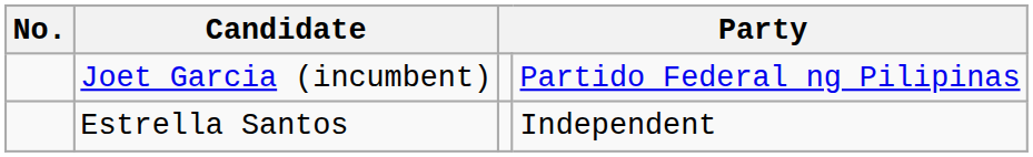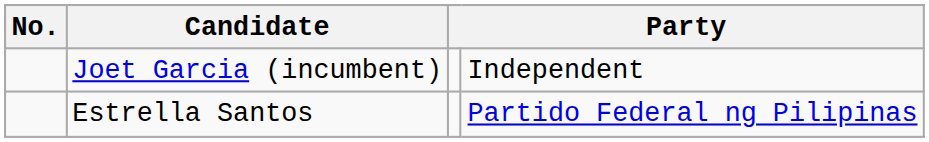Joet Garcia (incumbent) | column 4: Partido Federal ng Pilipinas -> Independent
Estrella Santos | column 4: Independent -> Partido Federal ng Pilipinas
